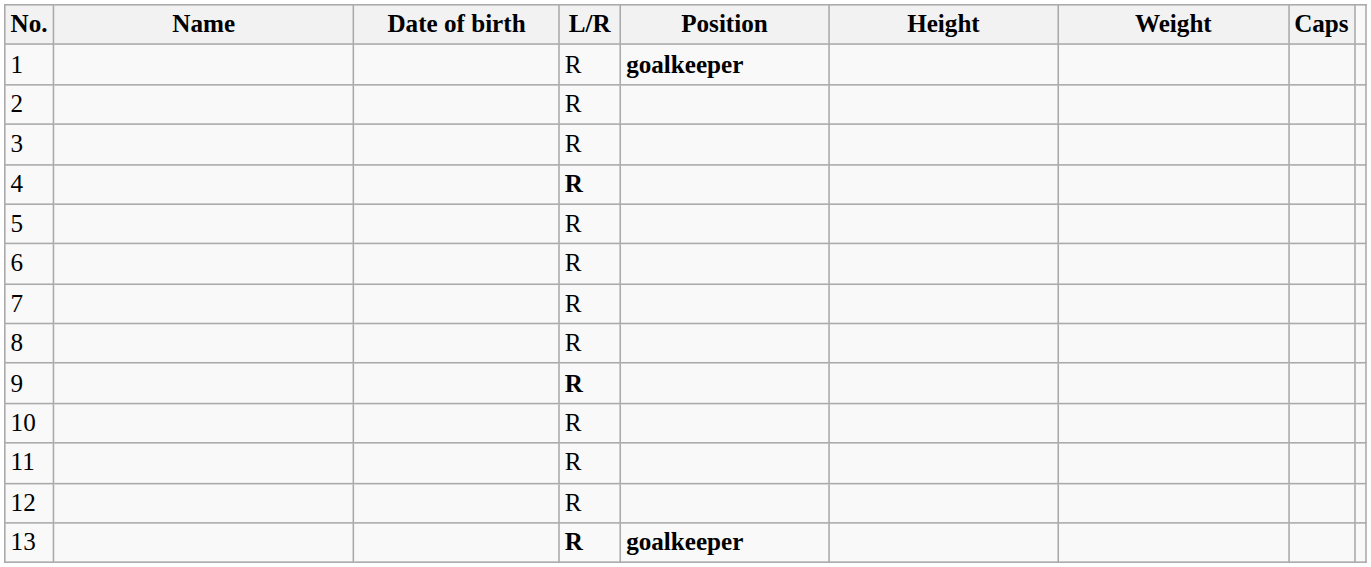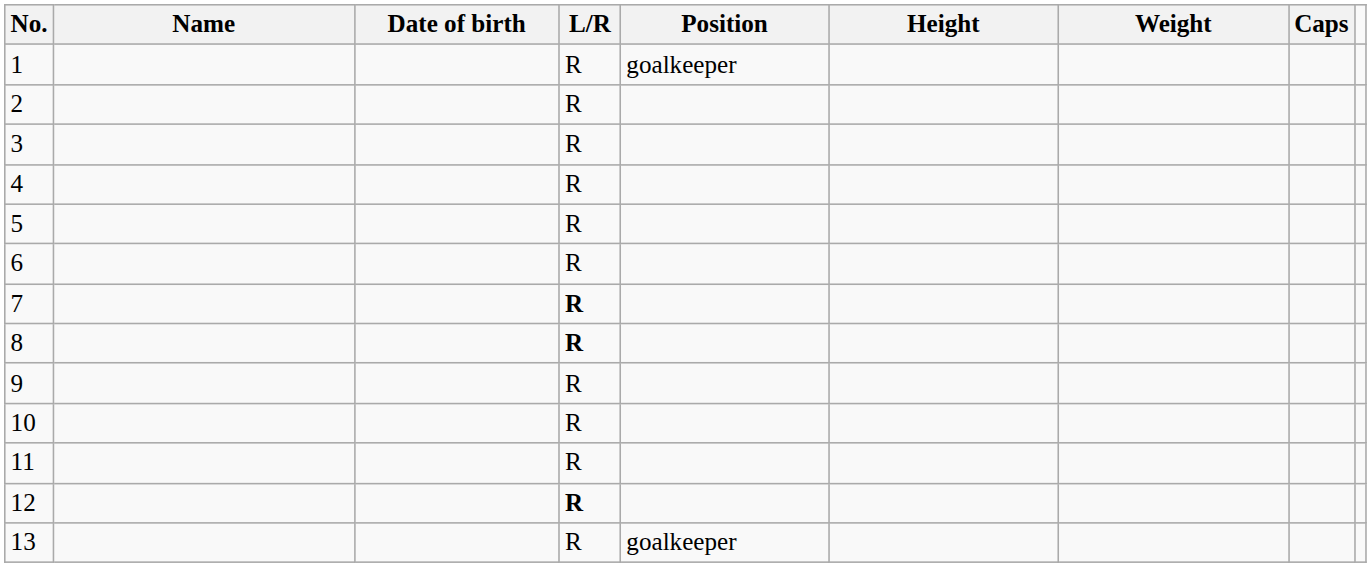1 | Position: bold -> normal
4 | L/R: bold -> normal
7 | L/R: normal -> bold
8 | L/R: normal -> bold
9 | L/R: bold -> normal
12 | L/R: normal -> bold
13 | L/R: bold -> normal
13 | Position: bold -> normal
